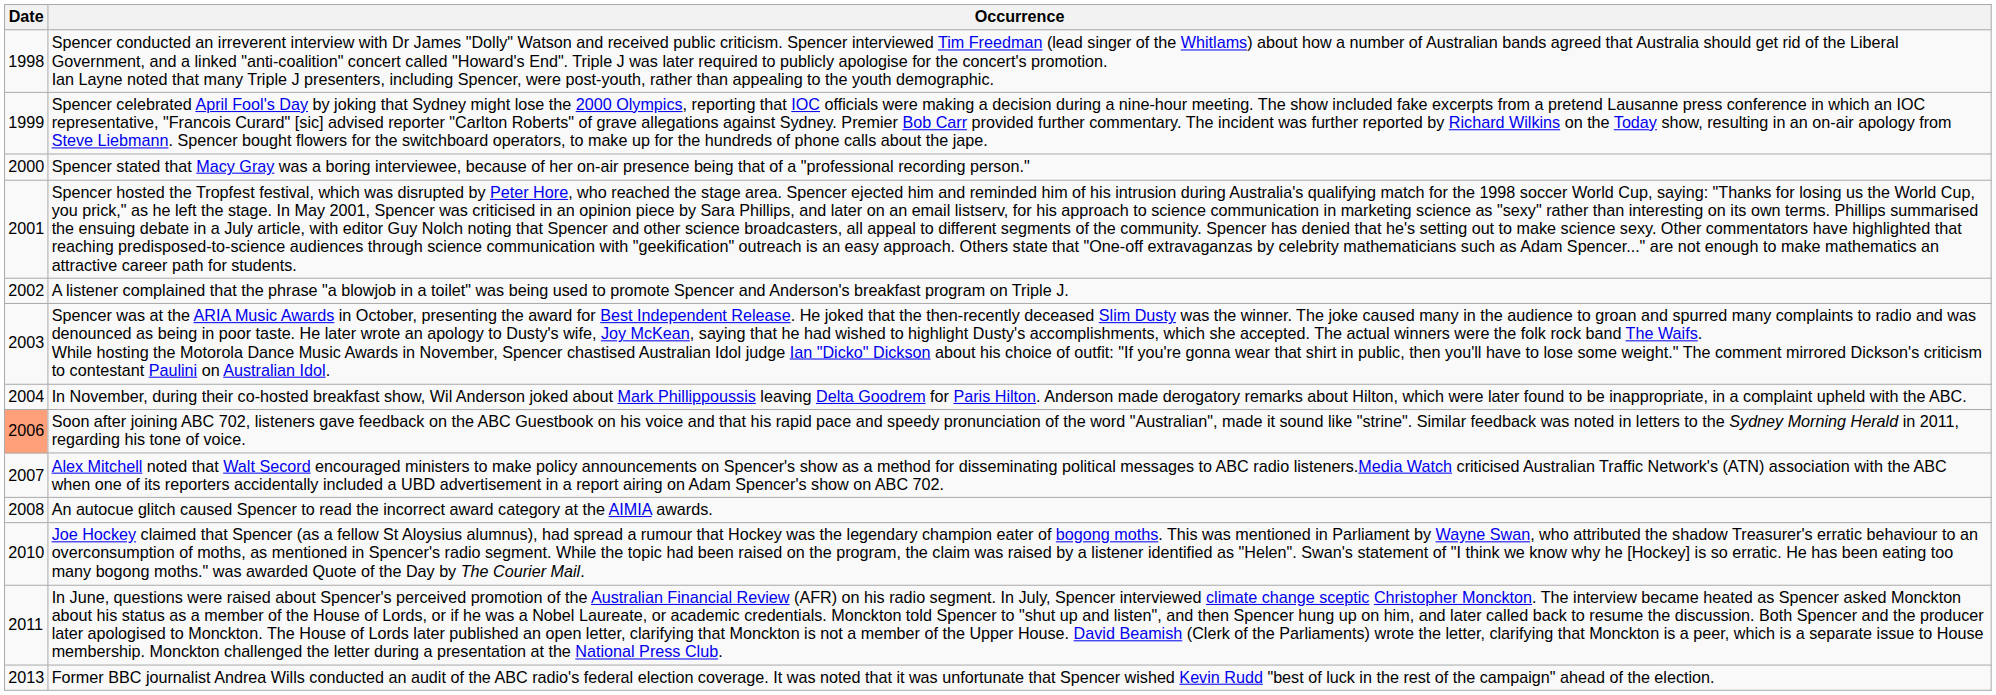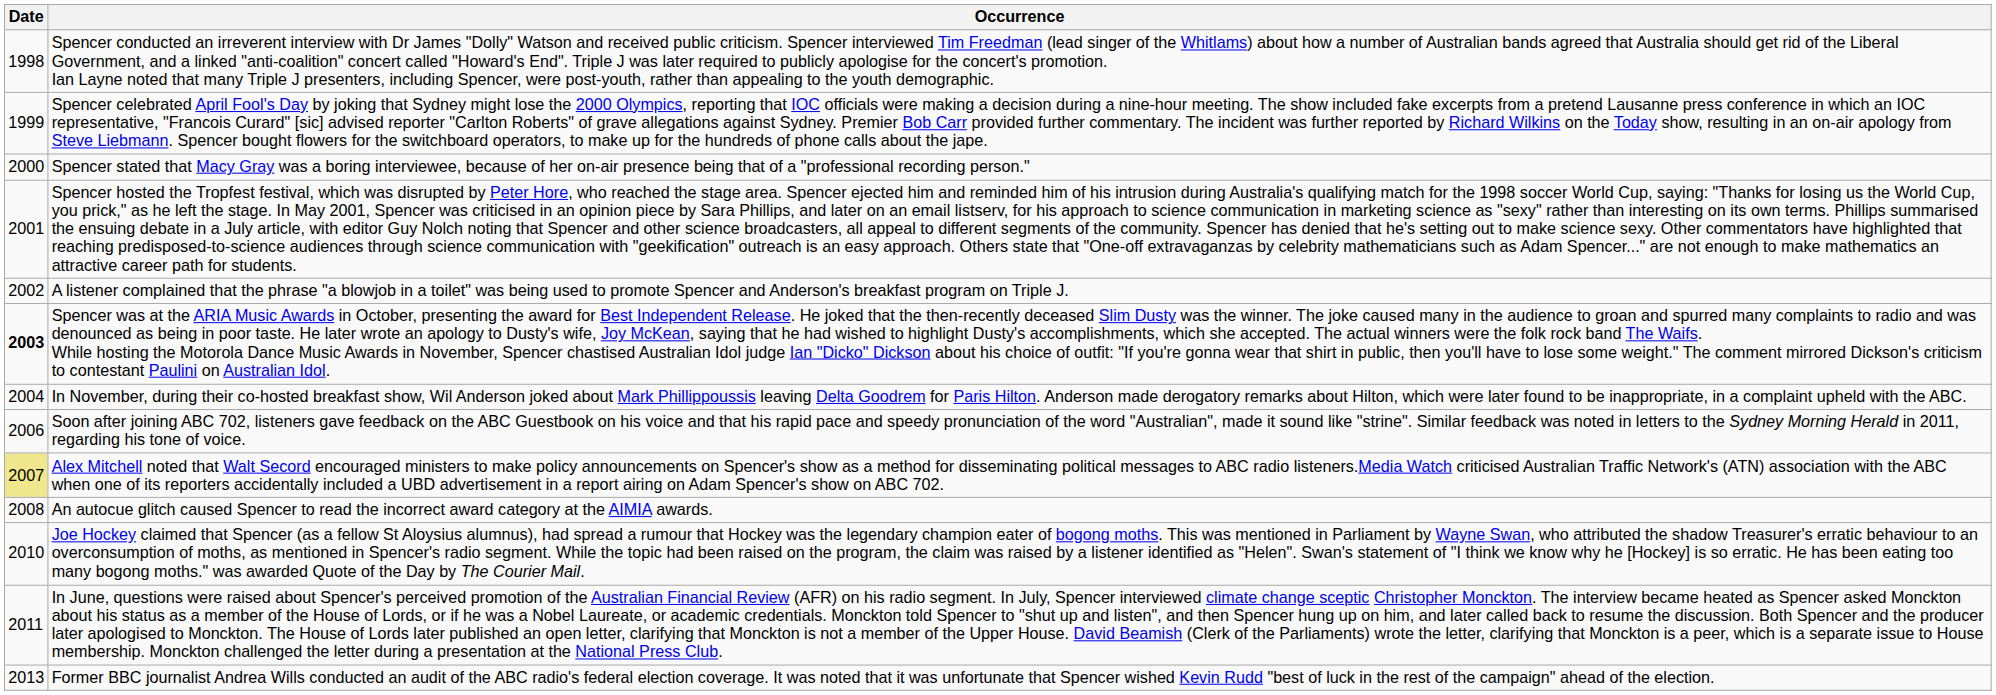row 7 | Date: normal -> bold
row 9 | Date: lightsalmon background -> no background
row 10 | Date: no background -> khaki background
